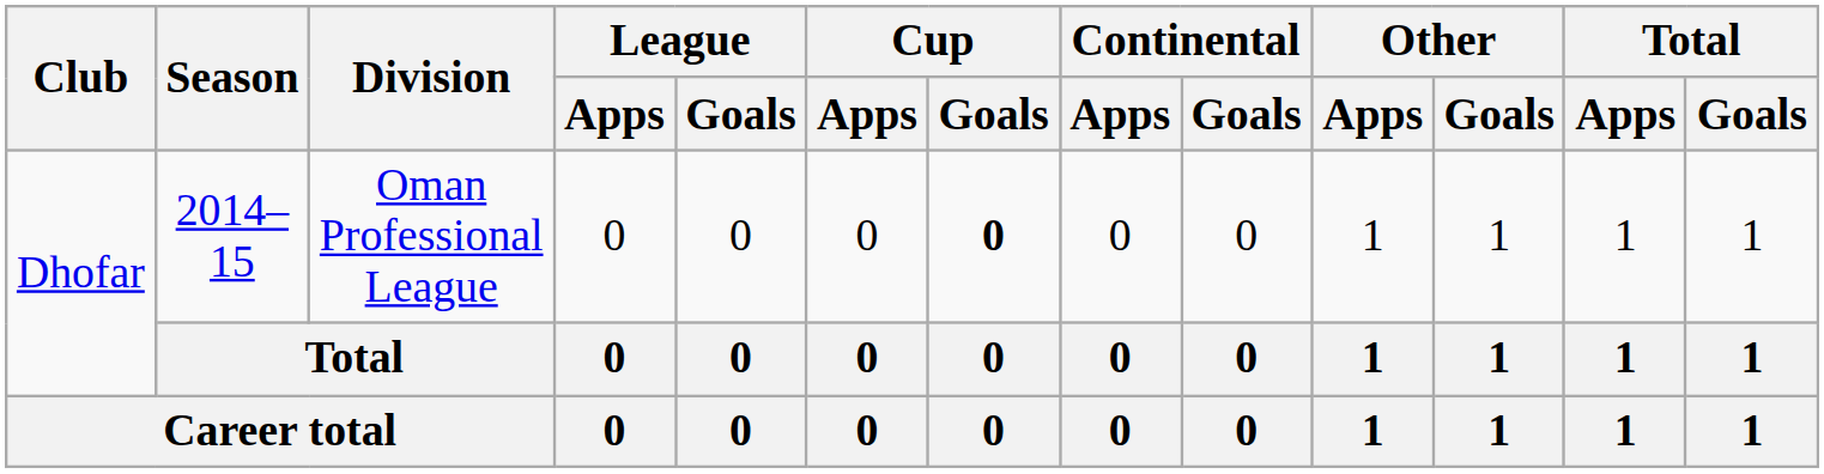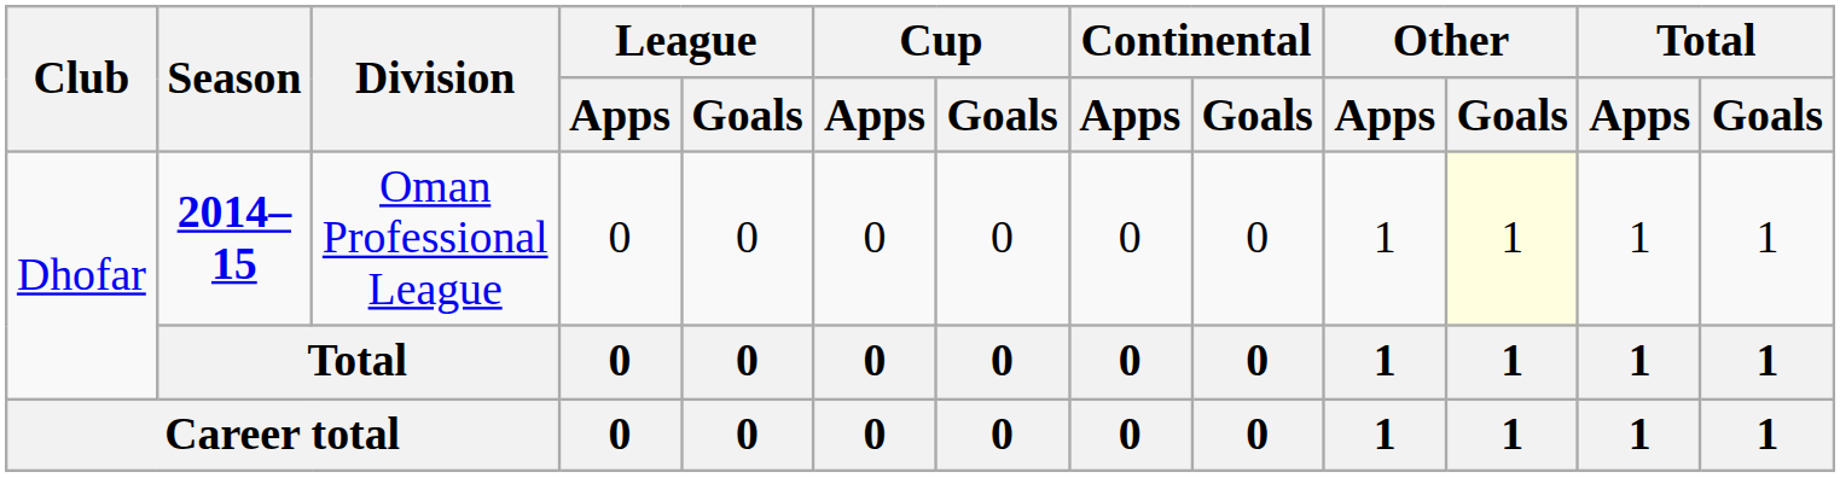Dhofar / Oman Professional League | Season: normal -> bold
Dhofar / Oman Professional League | Cup / Goals: bold -> normal
Dhofar / Oman Professional League | Other / Goals: no background -> lightyellow background
